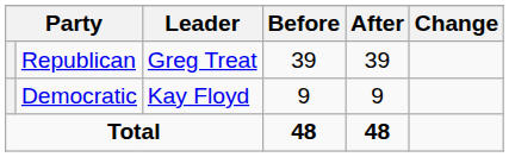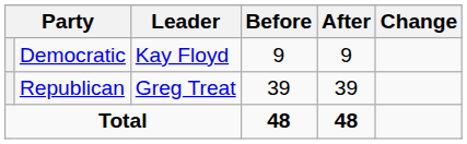rows swapped: Republican <-> Democratic
